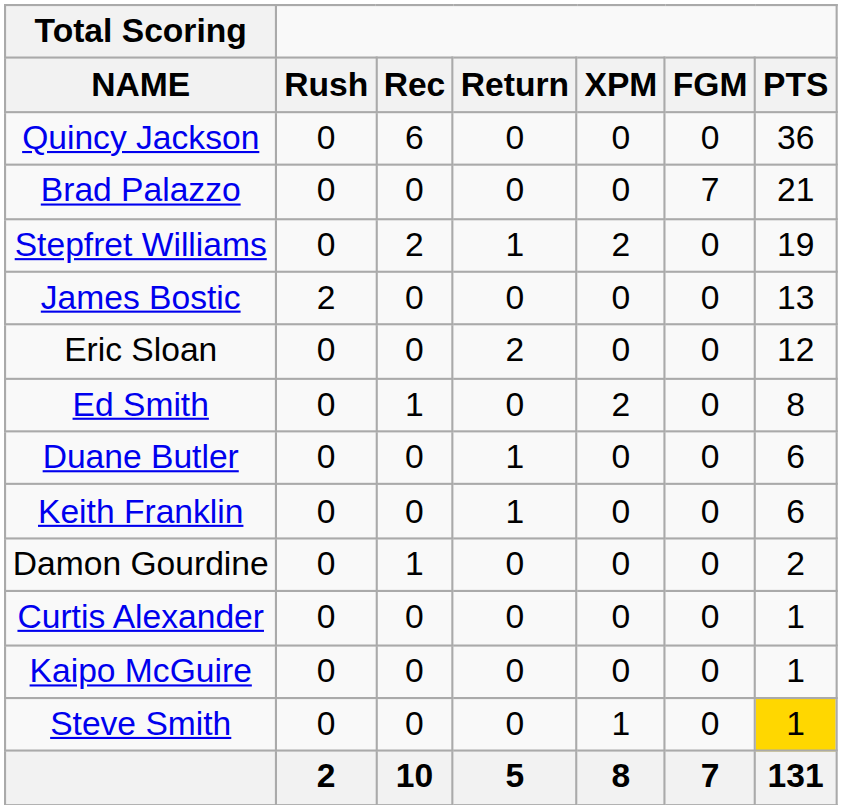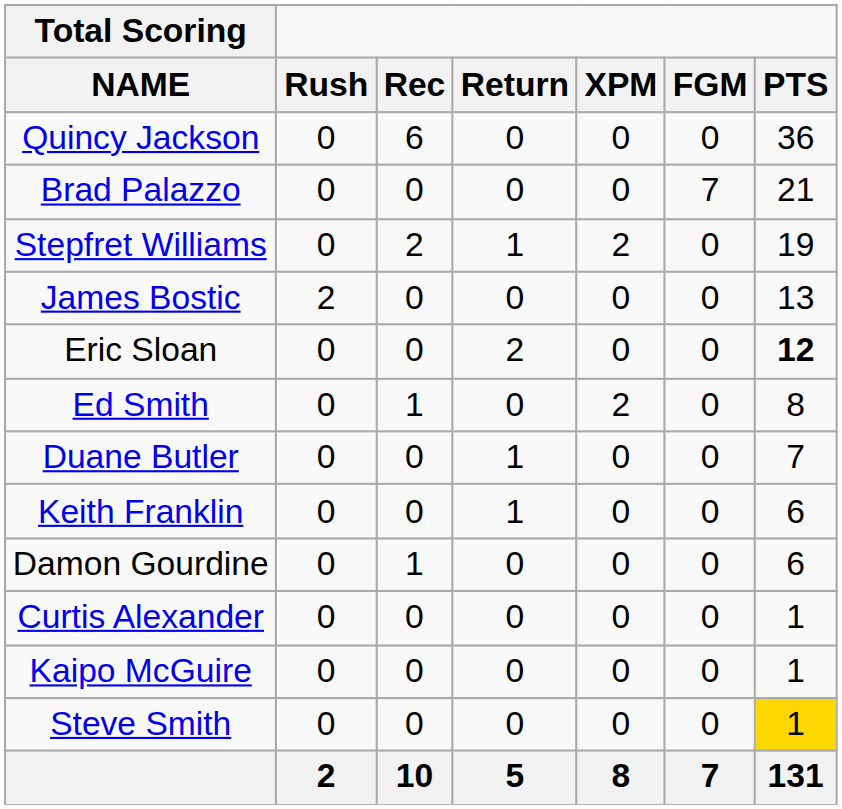Eric Sloan | PTS: normal -> bold
Duane Butler | PTS: 6 -> 7
Damon Gourdine | PTS: 2 -> 6
Steve Smith | XPM: 1 -> 0
